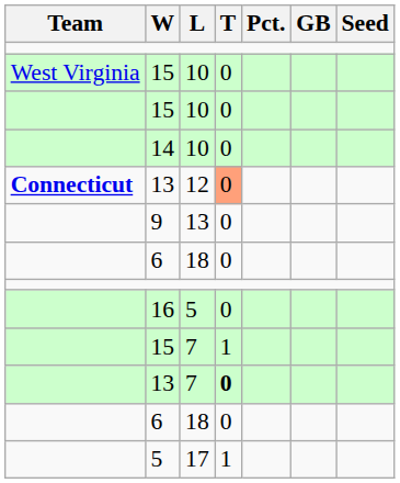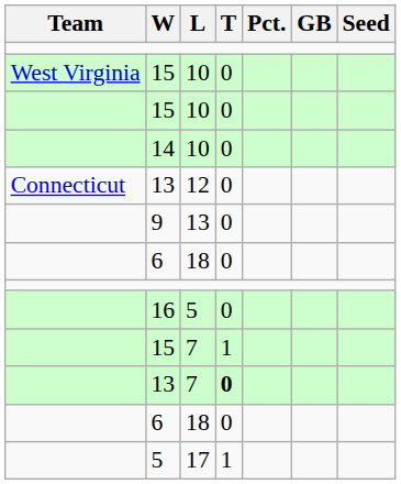13 / 12 | Team: bold -> normal
13 / 12 | T: lightsalmon background -> no background
